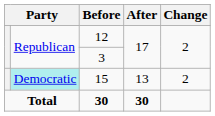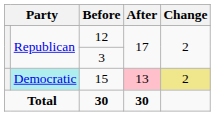15 | After: no background -> pink background
15 | Change: no background -> khaki background
